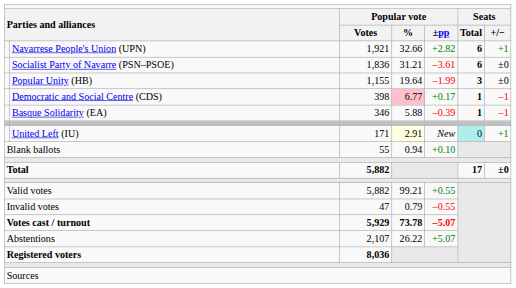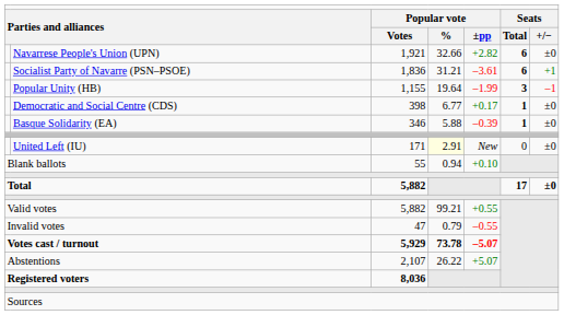Navarrese People's Union (UPN) | column 7: +1 -> ±0
Socialist Party of Navarre (PSN–PSOE) | column 7: ±0 -> +1
Popular Unity (HB) | column 7: ±0 -> –1
Democratic and Social Centre (CDS) | column 4: pink background -> no background
Democratic and Social Centre (CDS) | column 7: –1 -> ±0
Basque Solidarity (EA) | column 7: –1 -> ±0
United Left (IU) | column 6: paleturquoise background -> no background
United Left (IU) | column 7: +1 -> ±0
